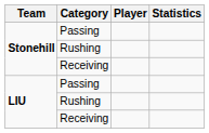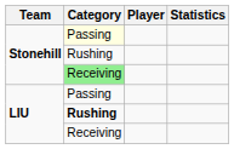Stonehill / Passing | Category: no background -> lightyellow background
Stonehill / Receiving | Category: no background -> lightgreen background
LIU / Rushing | Category: normal -> bold
